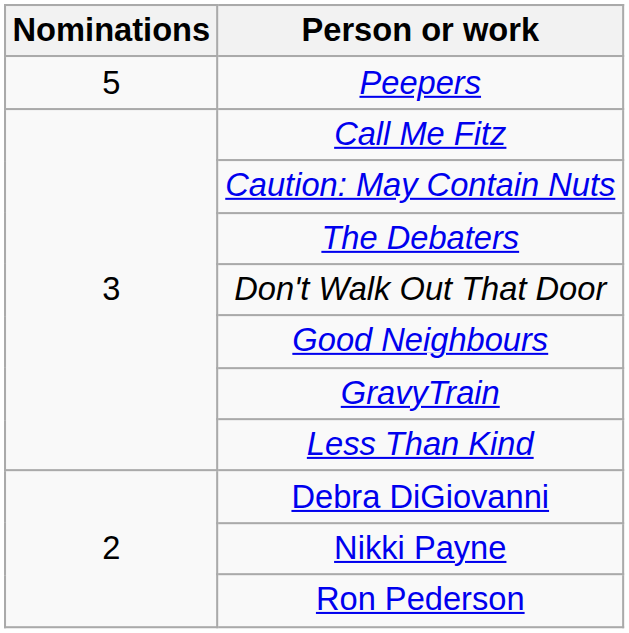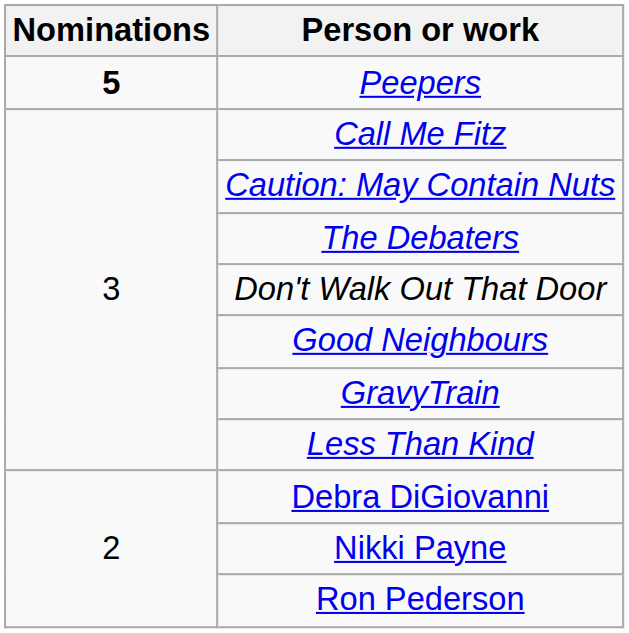Peepers | Nominations: normal -> bold
